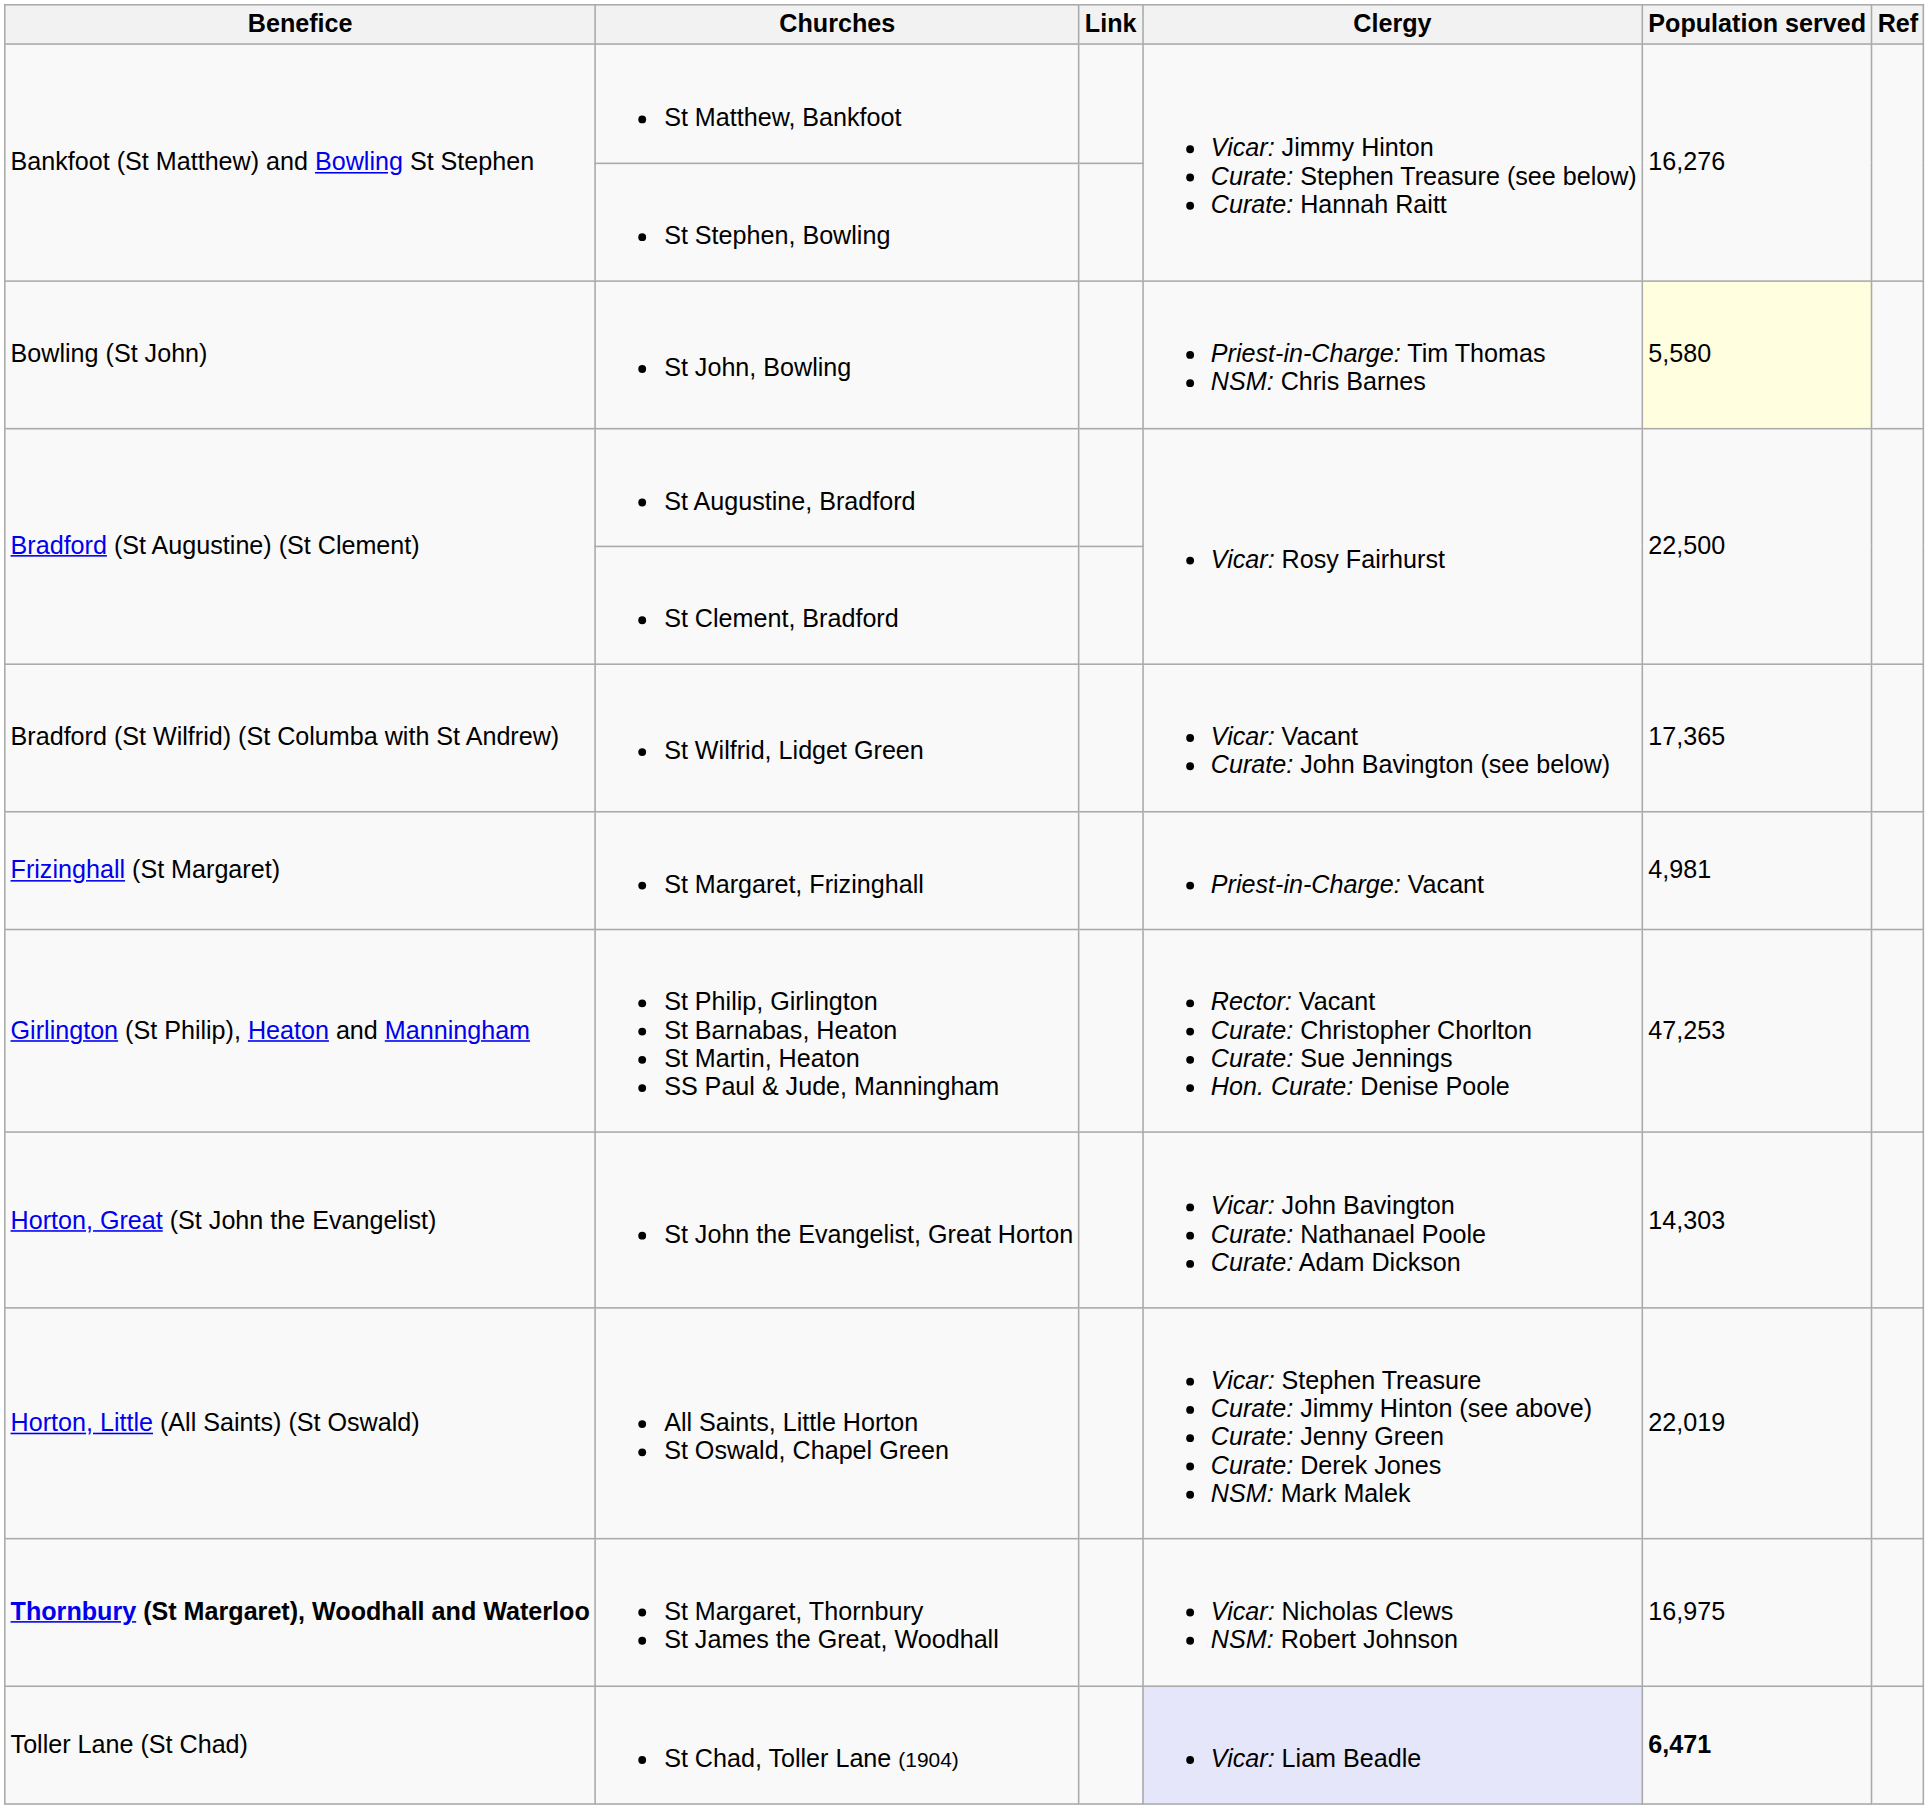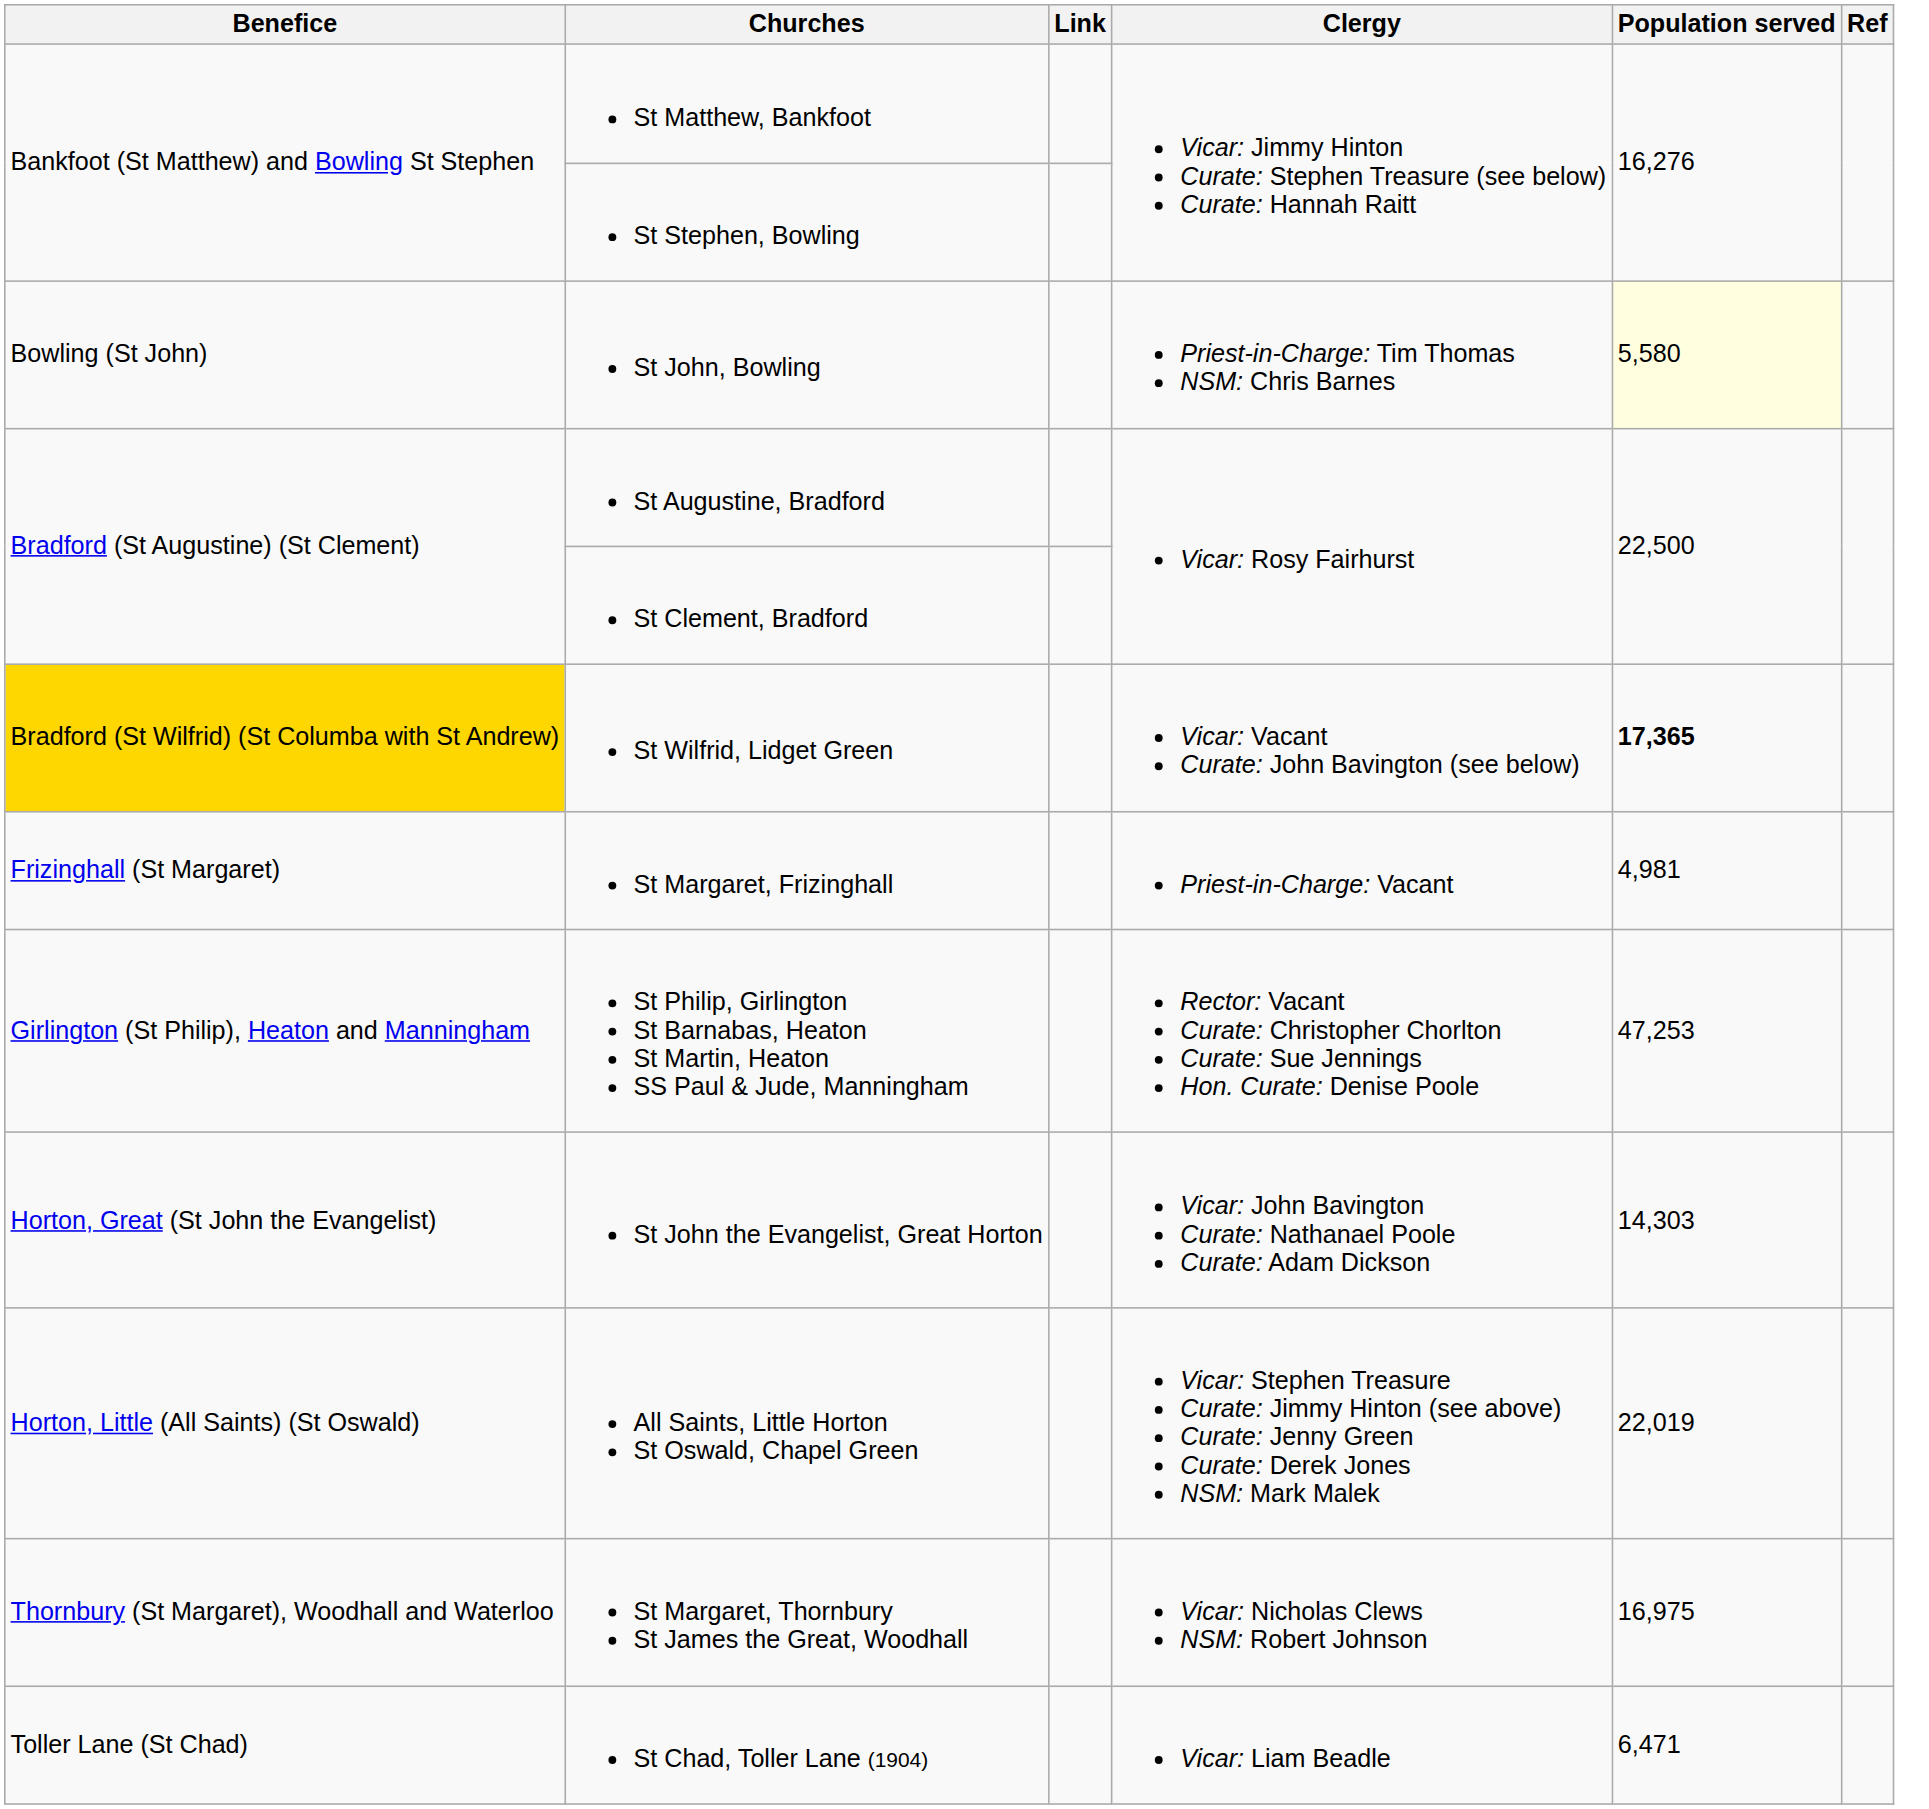St Wilfrid, Lidget Green | Benefice: no background -> gold background
St Wilfrid, Lidget Green | Population served: normal -> bold
St Margaret, Thornbury St James the Great, Woodhall | Benefice: bold -> normal
St Chad, Toller Lane (1904) | Clergy: lavender background -> no background
St Chad, Toller Lane (1904) | Population served: bold -> normal
